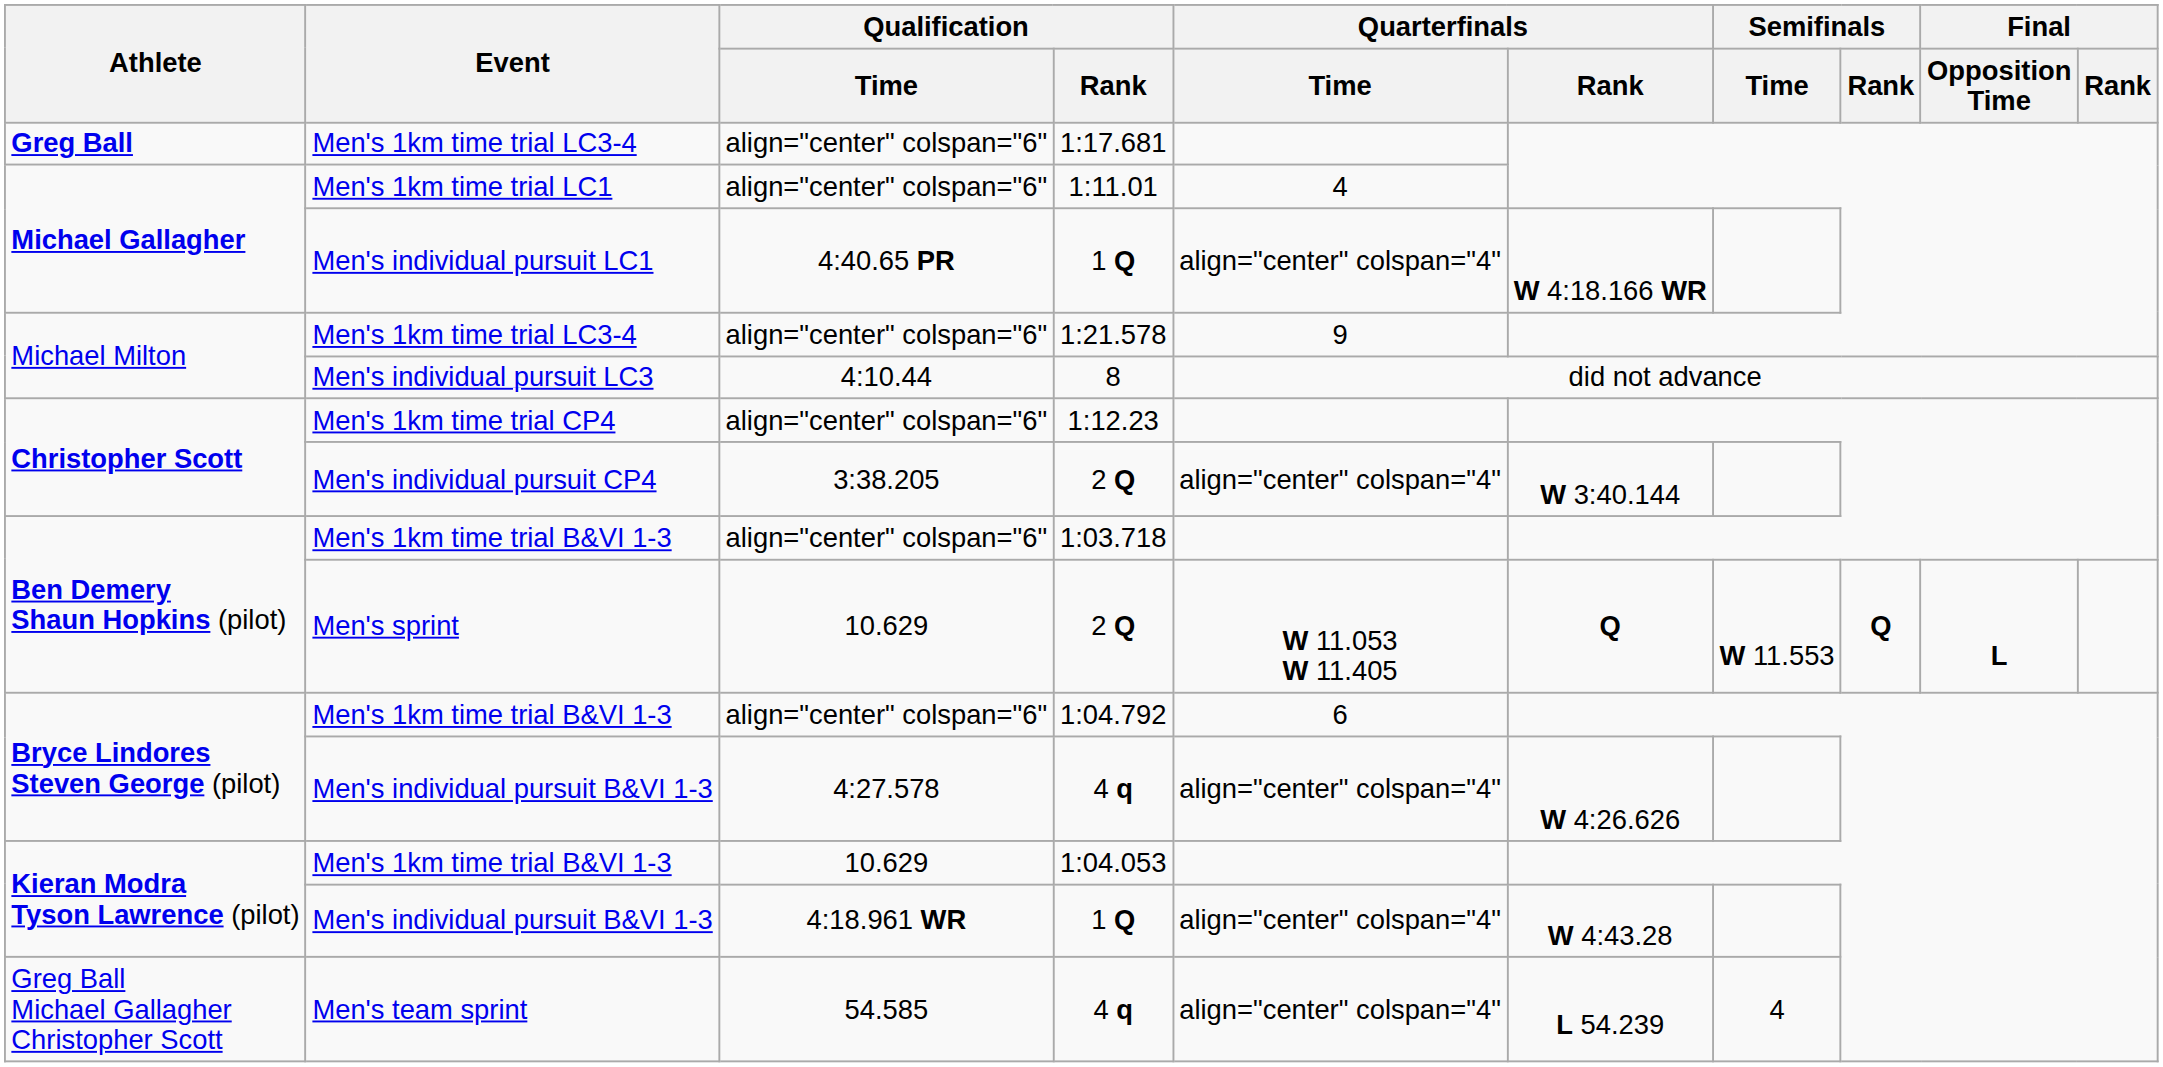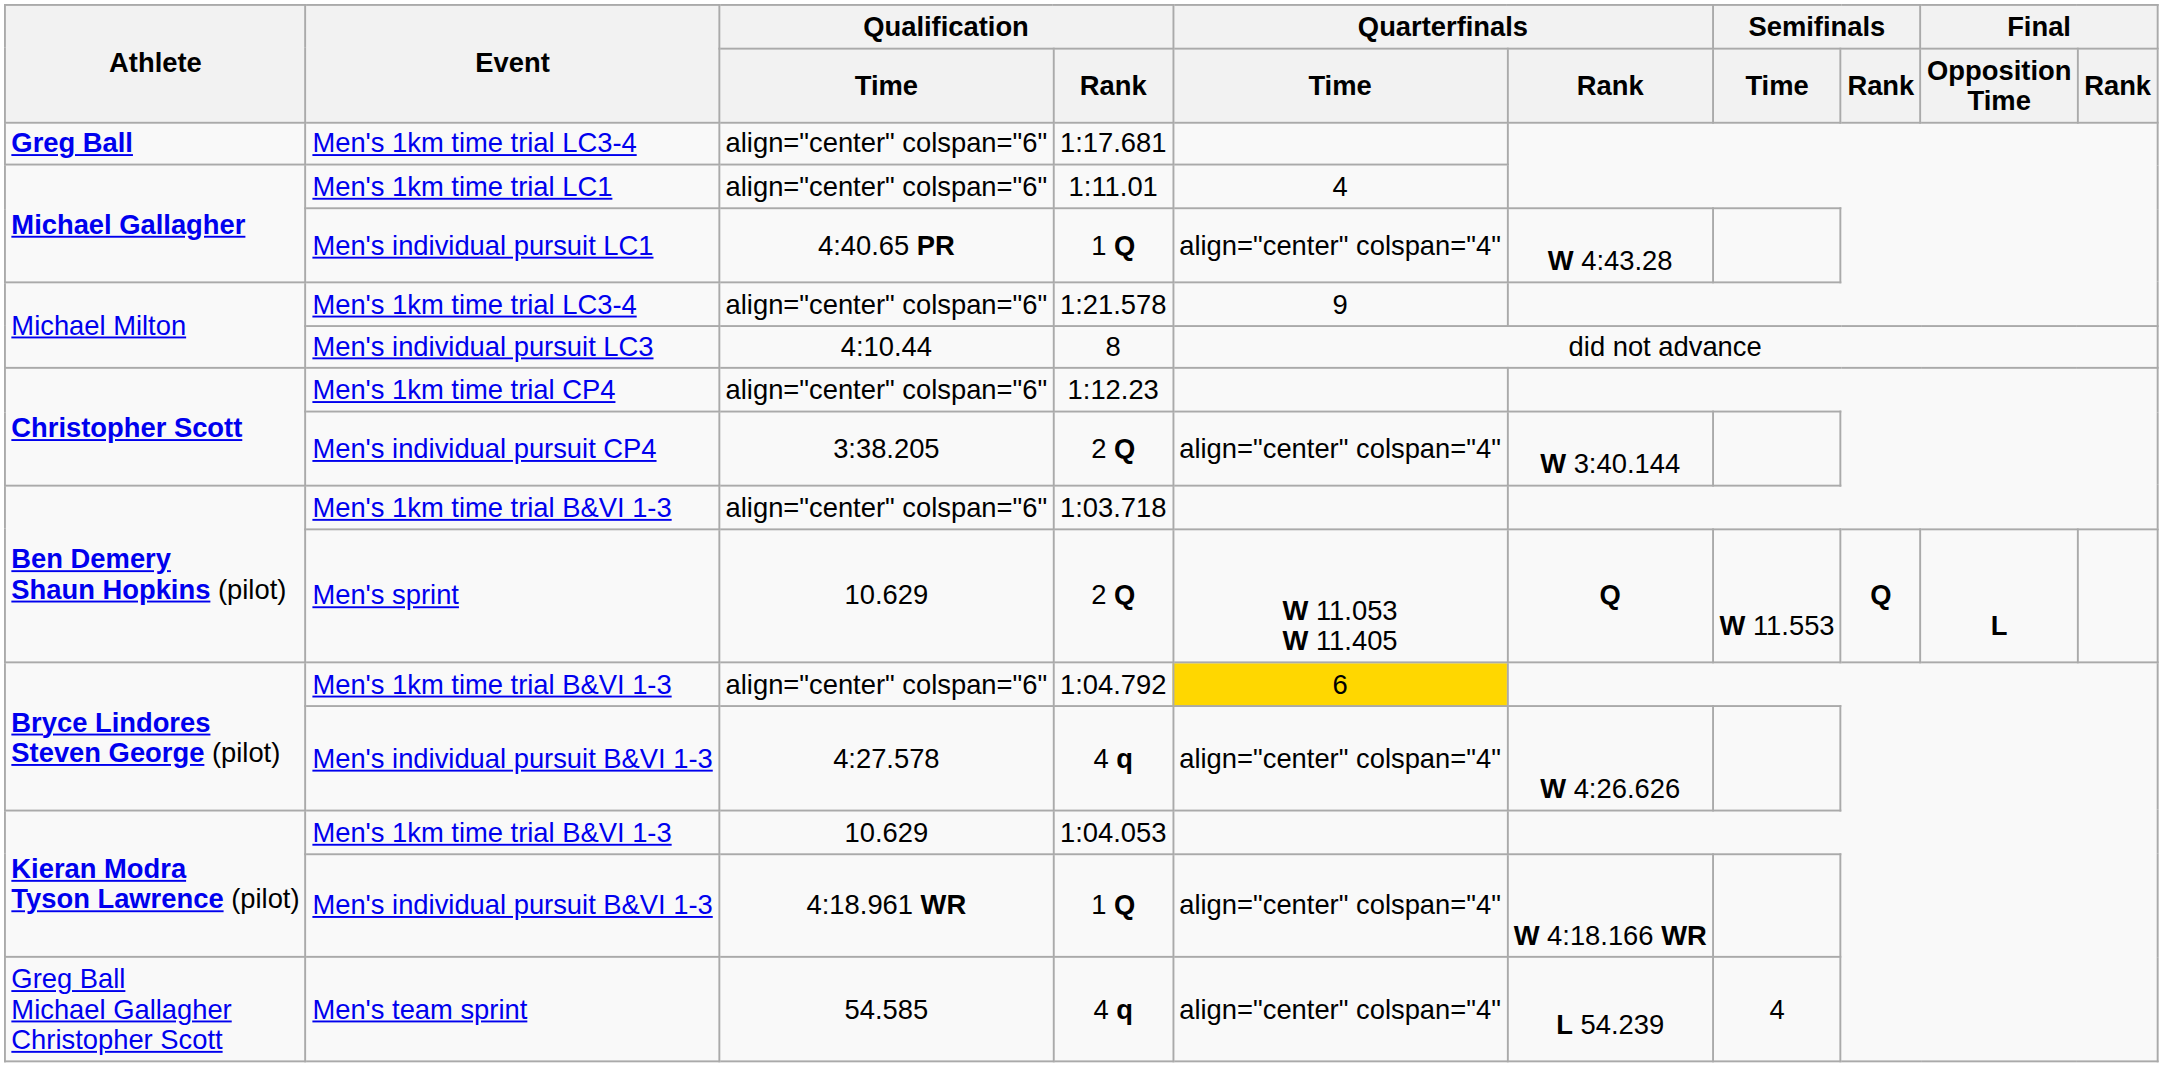Men's individual pursuit LC1 / 1 Q | Quarterfinals / Rank: W 4:18.166 WR -> W 4:43.28
1:04.792 | Quarterfinals / Time: no background -> gold background
Men's individual pursuit B&VI 1-3 / 1 Q | Quarterfinals / Rank: W 4:43.28 -> W 4:18.166 WR
